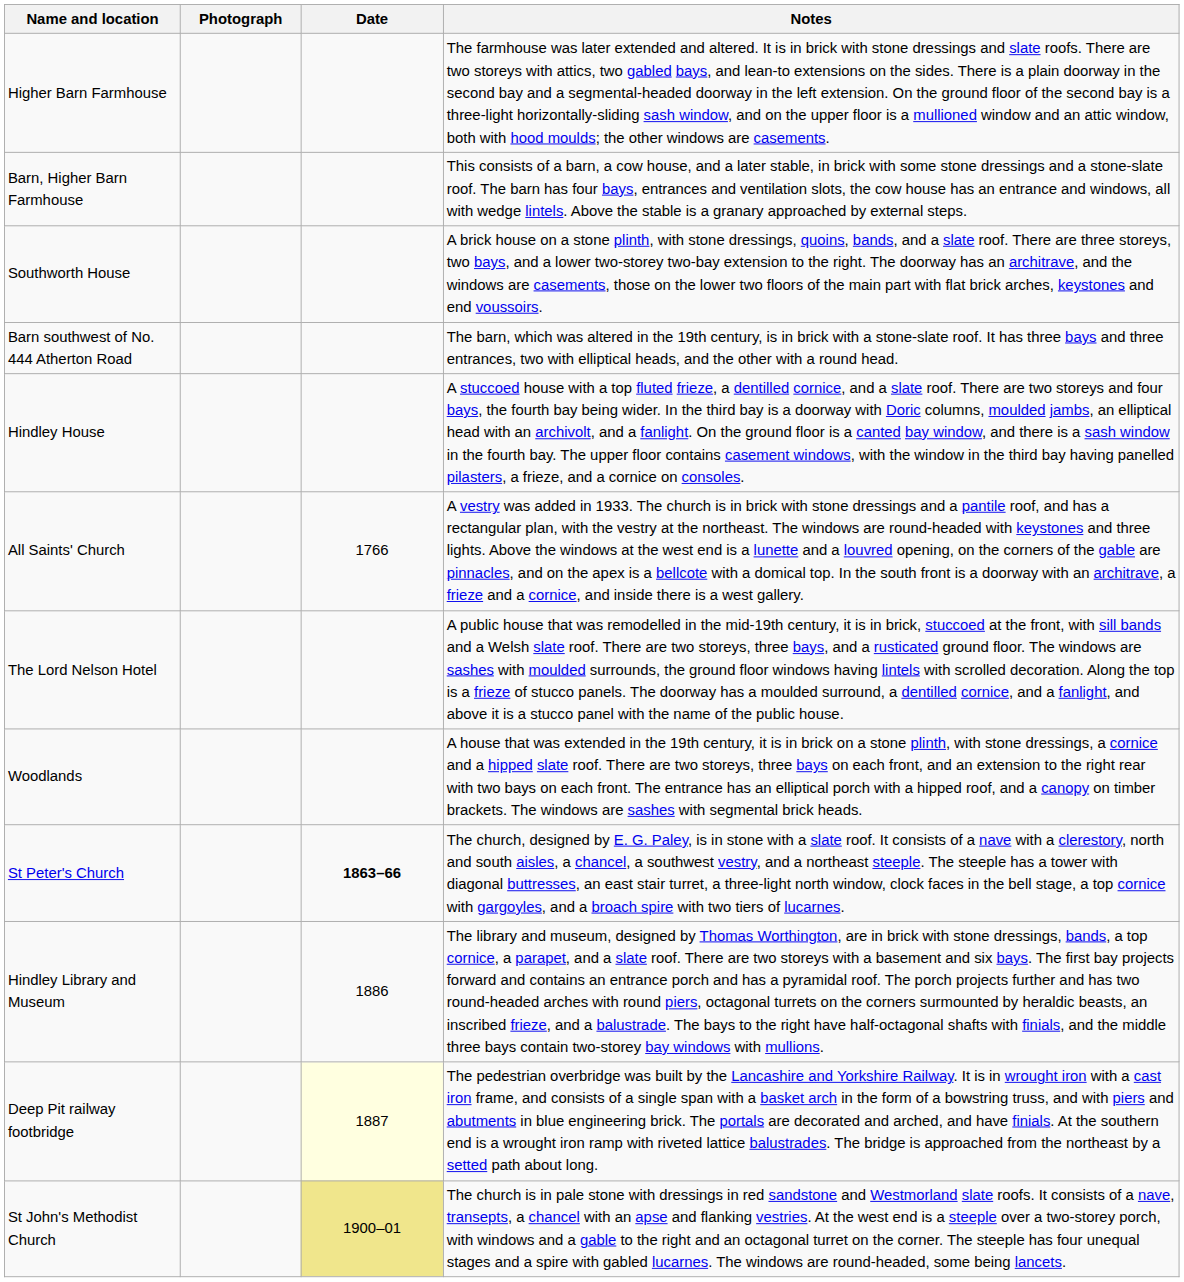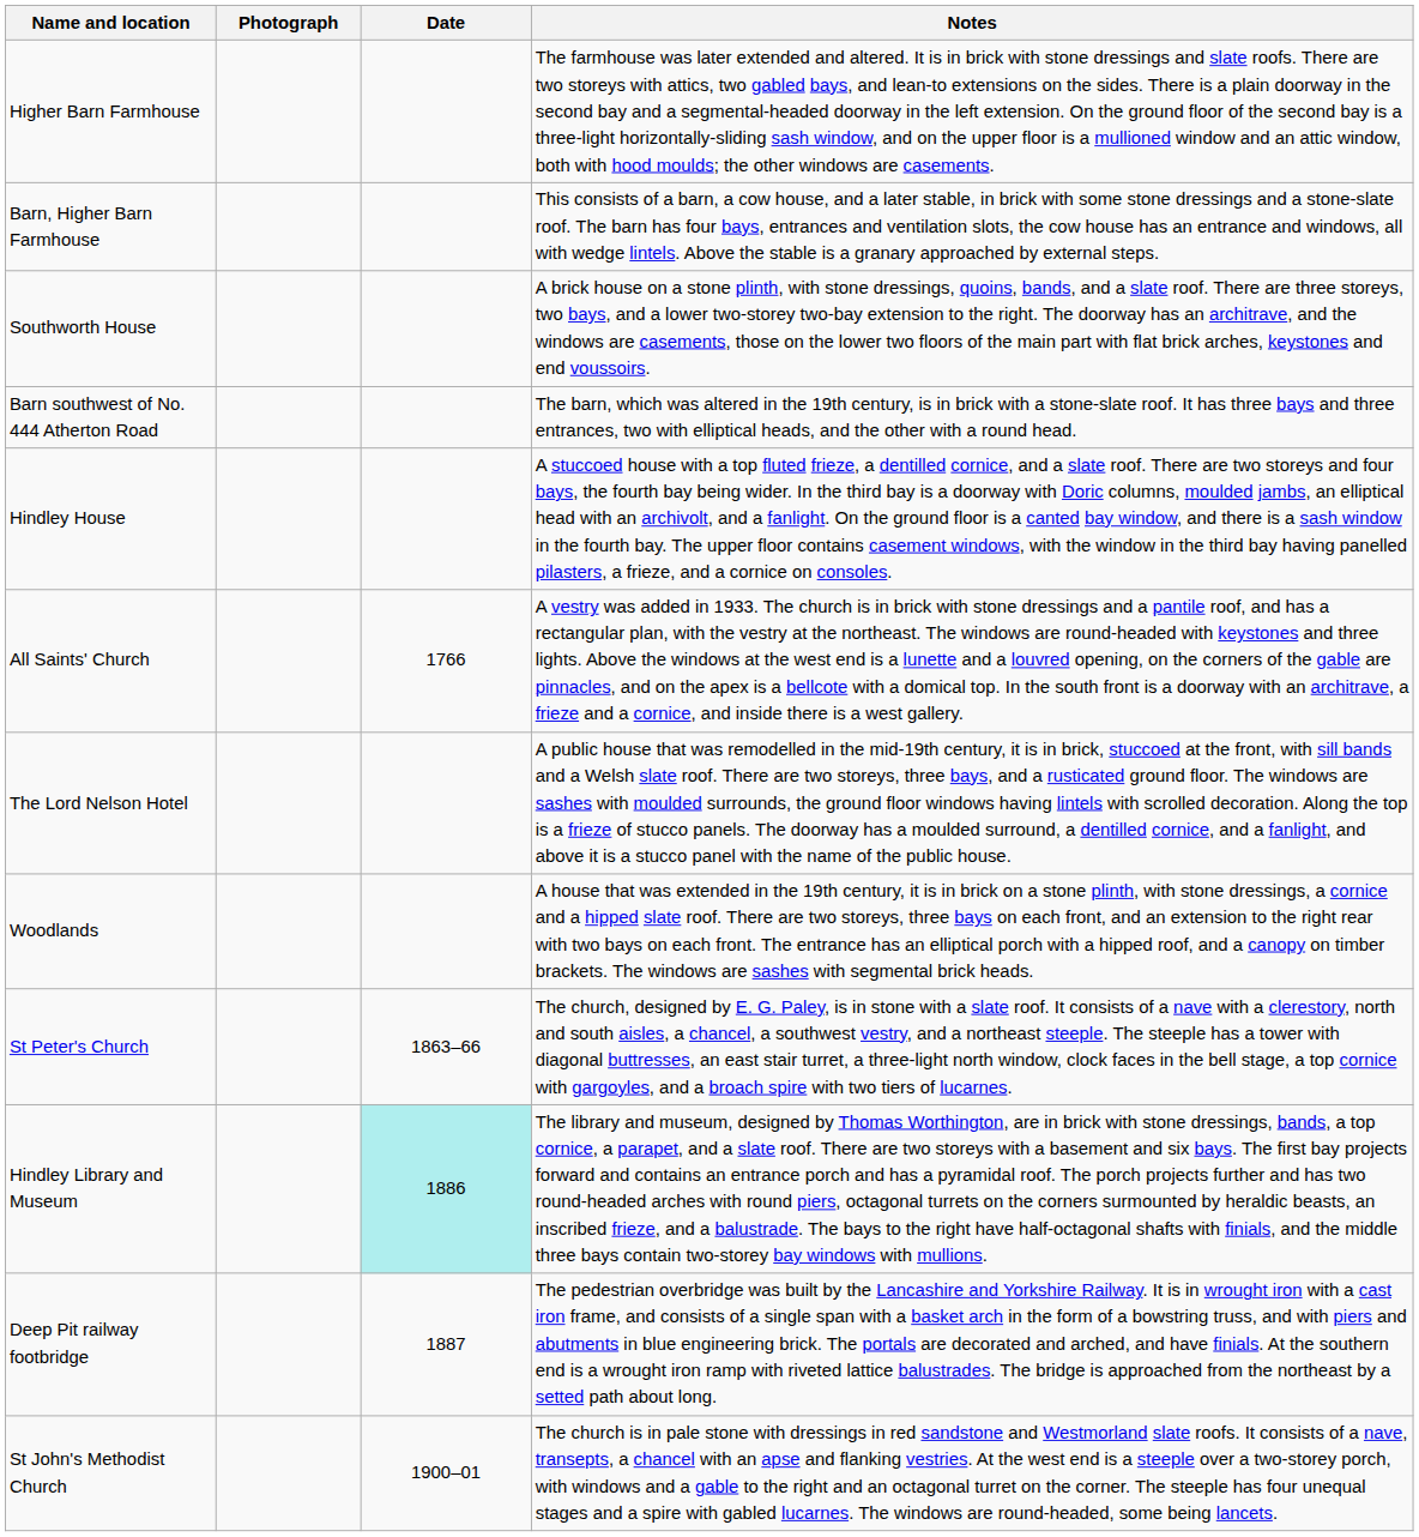St Peter's Church | Date: bold -> normal
Hindley Library and Museum | Date: no background -> paleturquoise background
Deep Pit railway footbridge | Date: lightyellow background -> no background
St John's Methodist Church | Date: khaki background -> no background
